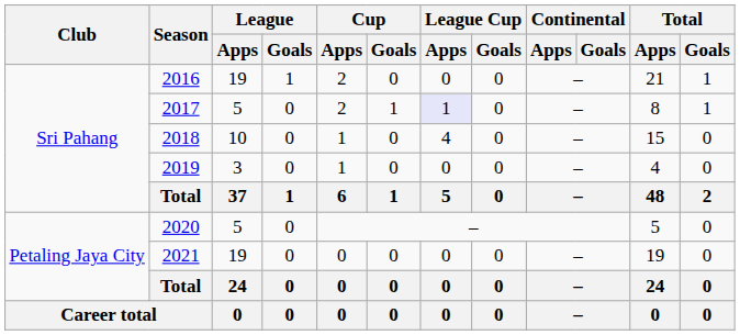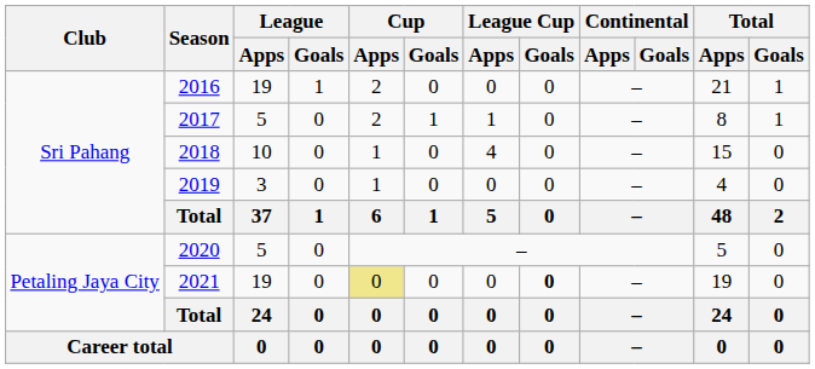2017 | League Cup / Apps: lavender background -> no background
2021 | Cup / Apps: no background -> khaki background
2021 | League Cup / Goals: normal -> bold
